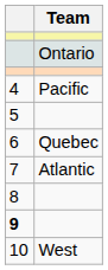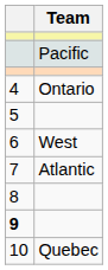row 3 | Team: Ontario -> Pacific
row 5 | Team: Pacific -> Ontario
row 7 | Team: Quebec -> West
row 11 | Team: West -> Quebec
